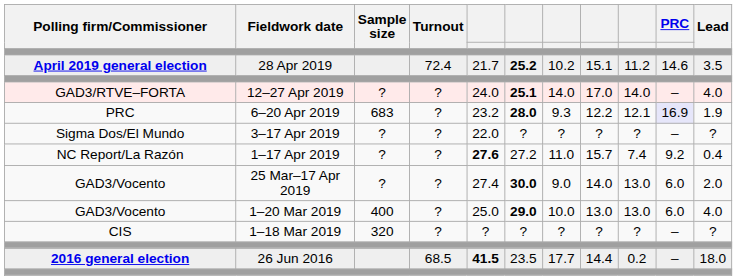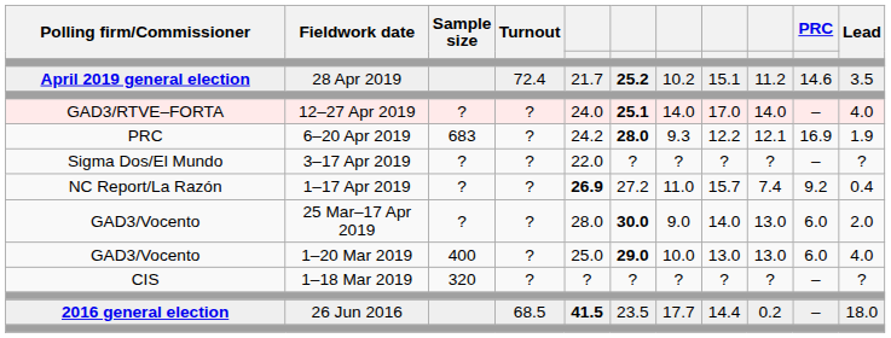6–20 Apr 2019 | column 5: 23.2 -> 24.2
6–20 Apr 2019 | PRC: lavender background -> no background
1–17 Apr 2019 | column 5: 27.6 -> 26.9
25 Mar–17 Apr 2019 | column 5: 27.4 -> 28.0
